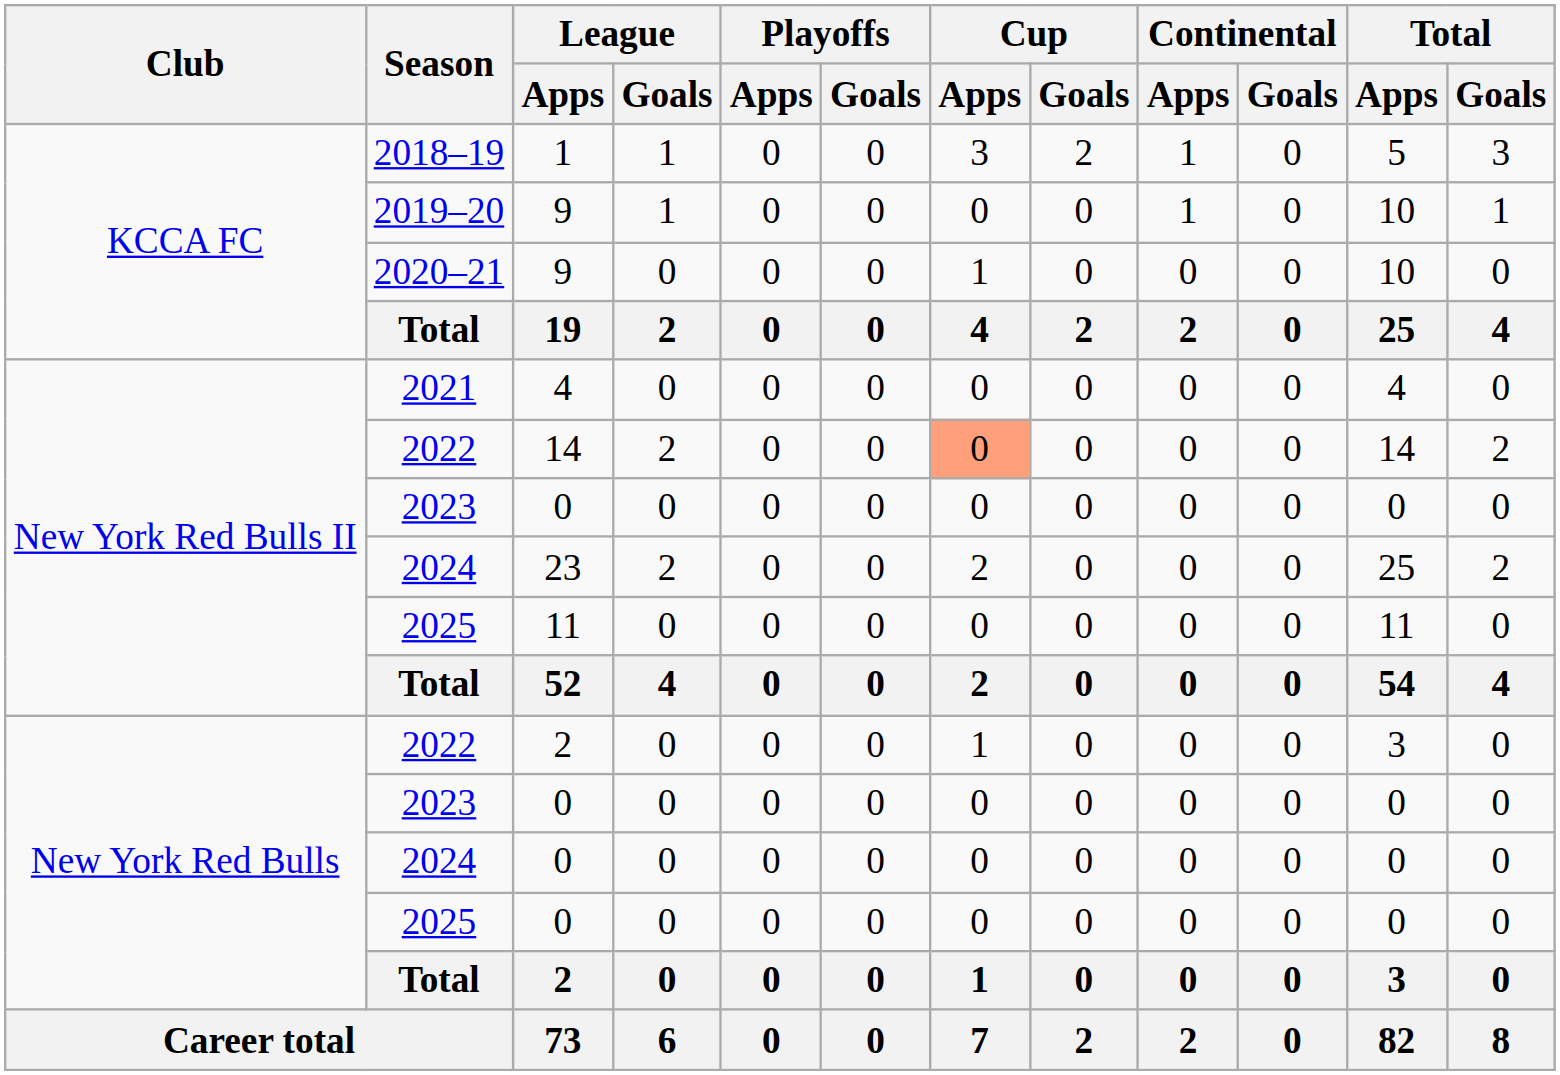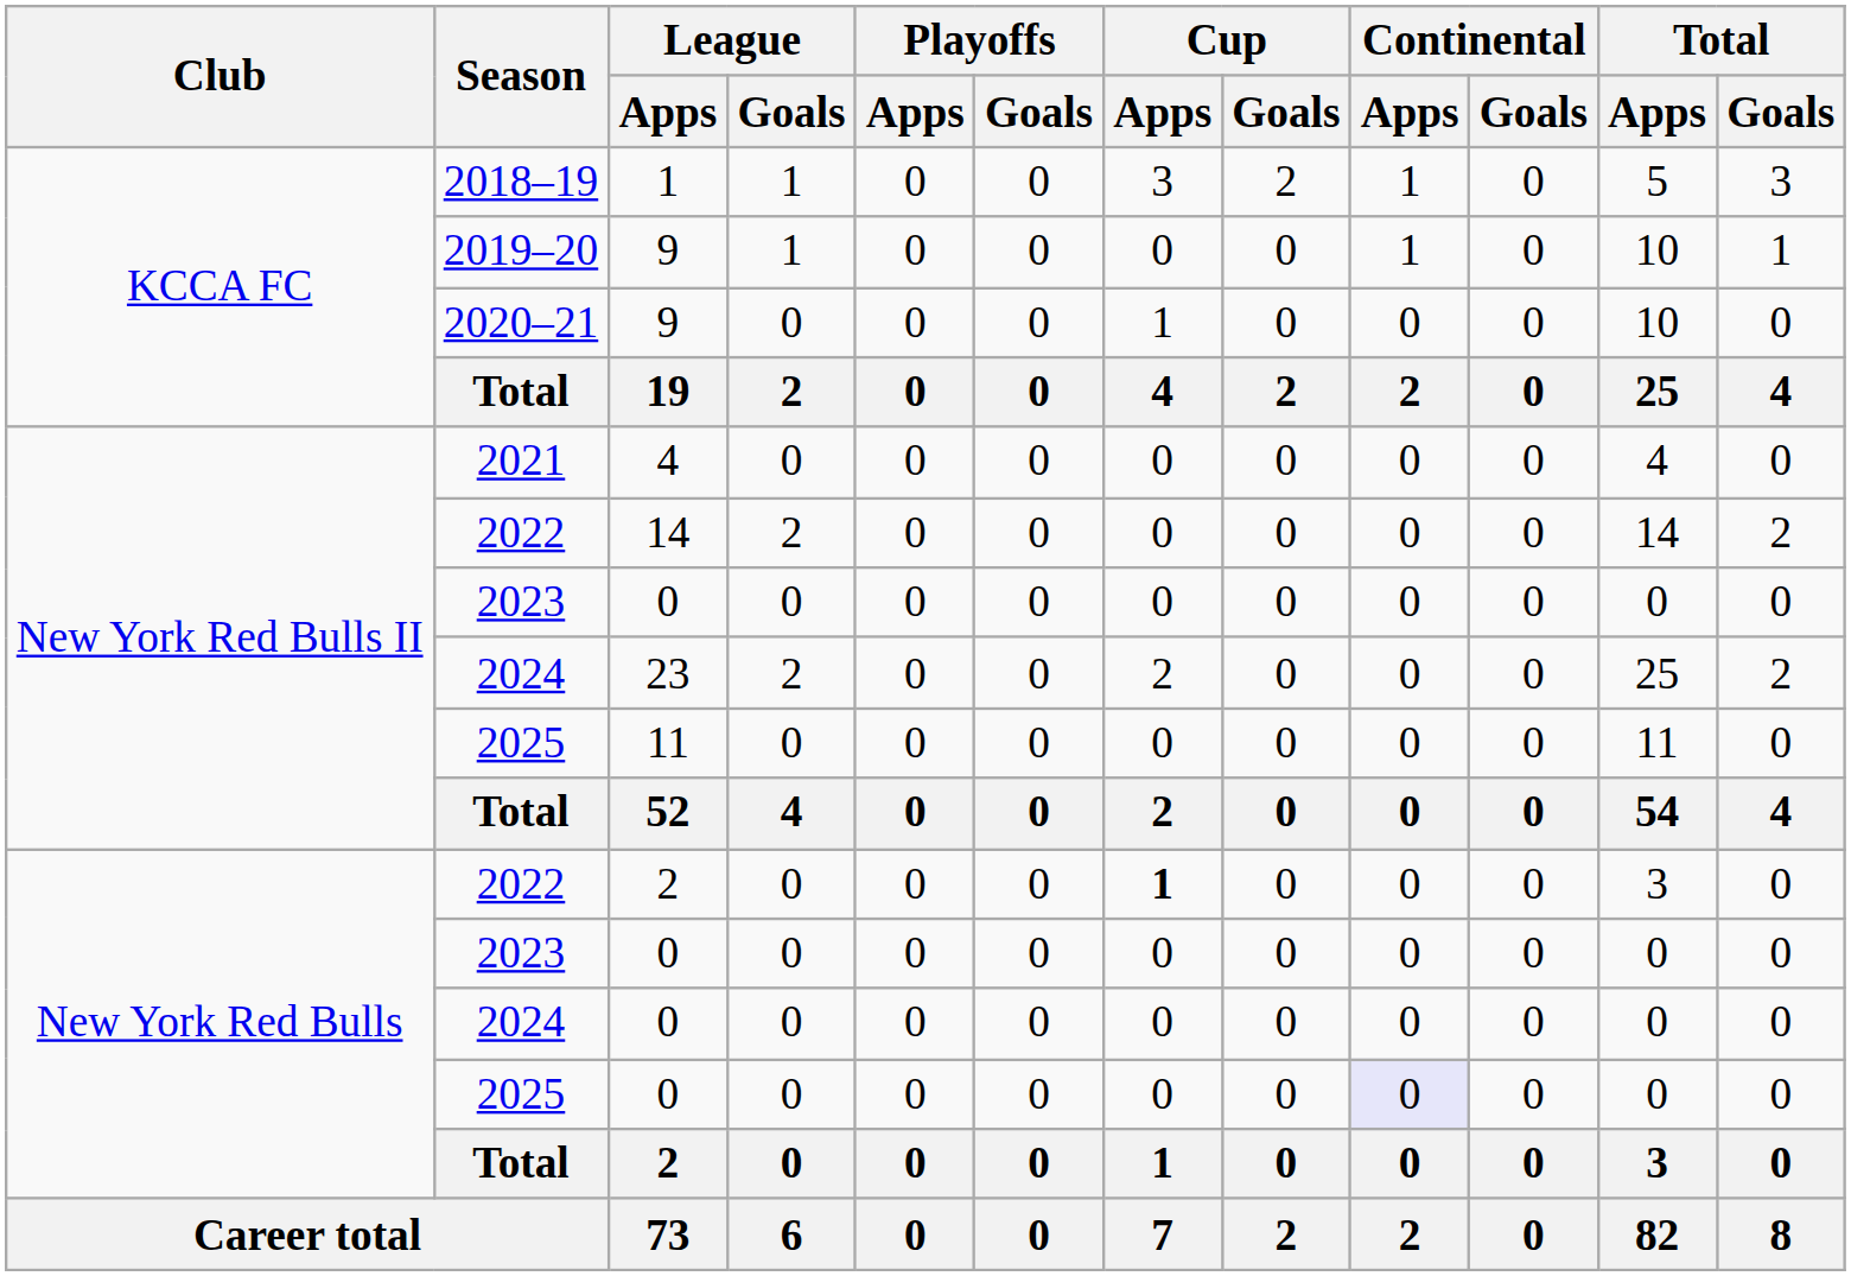New York Red Bulls II / 2022 | Cup / Apps: lightsalmon background -> no background
New York Red Bulls / 2022 | Cup / Apps: normal -> bold
New York Red Bulls / 2025 | Continental / Apps: no background -> lavender background
